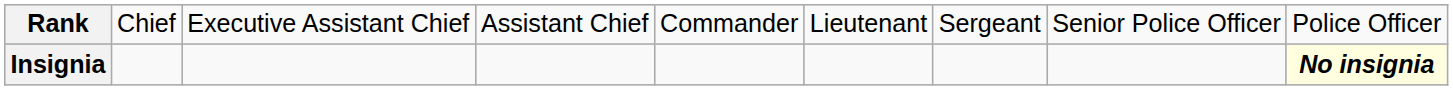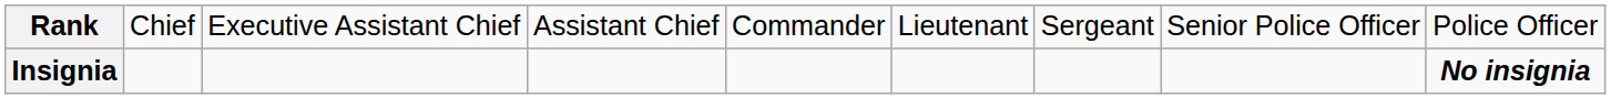Insignia | column 9: lightyellow background -> no background
